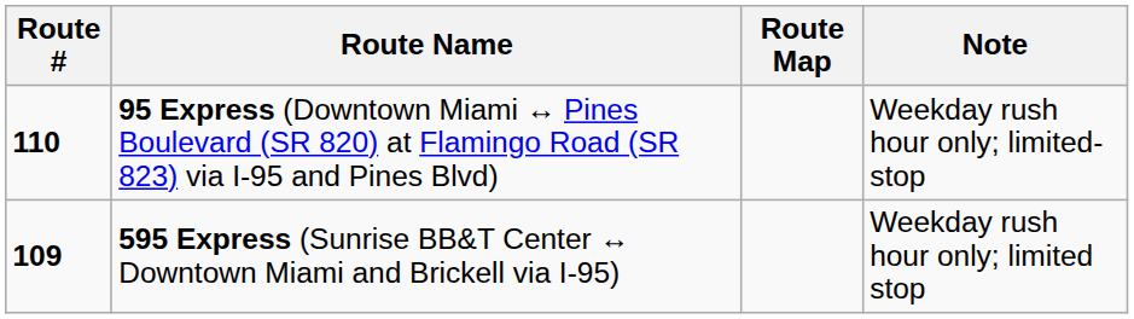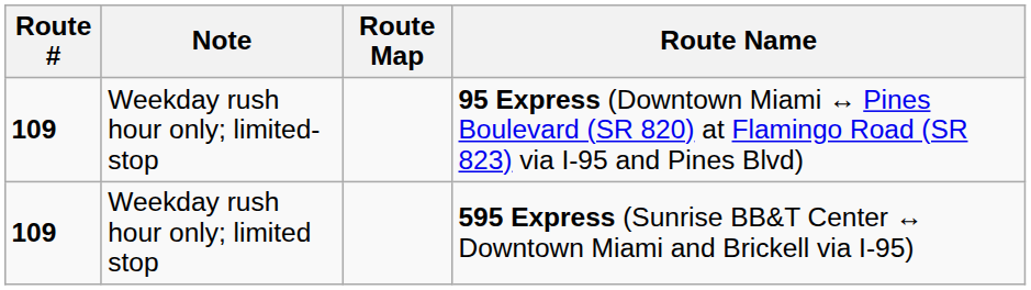columns swapped: Route Name <-> Note
row 2 | Route #: 110 -> 109
